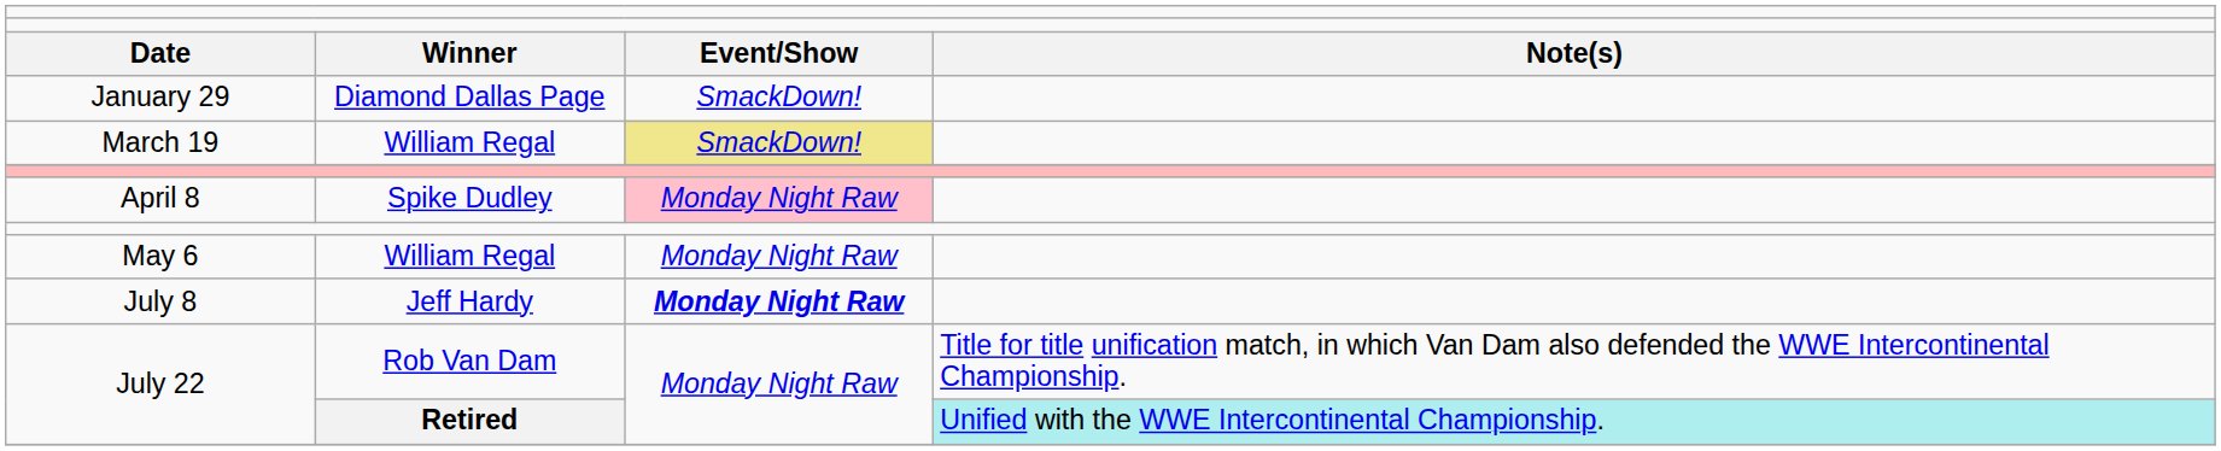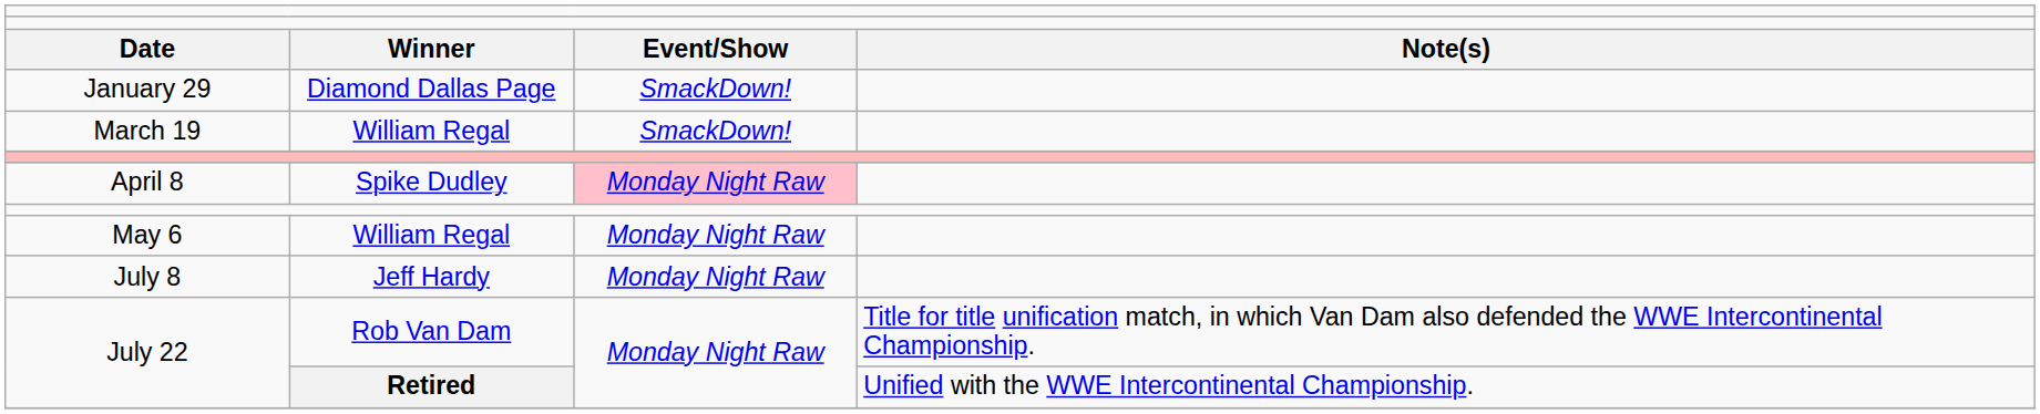March 19 | column 3: khaki background -> no background
July 8 | column 3: bold -> normal
July 22 / Retired | column 4: paleturquoise background -> no background
